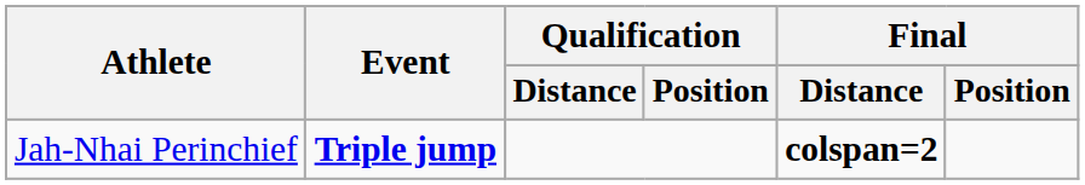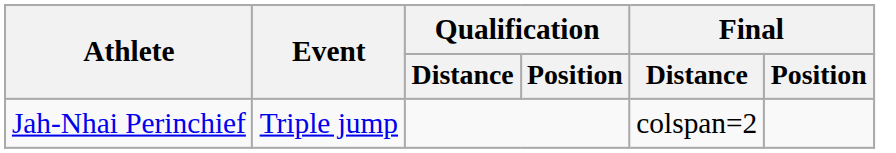Jah-Nhai Perinchief | Event: bold -> normal
Jah-Nhai Perinchief | Final / Distance: bold -> normal
